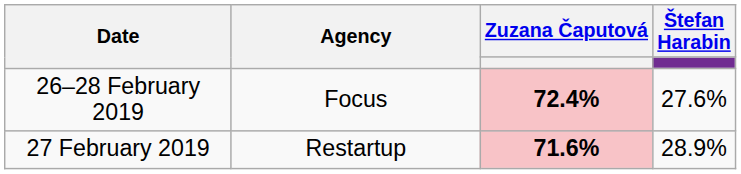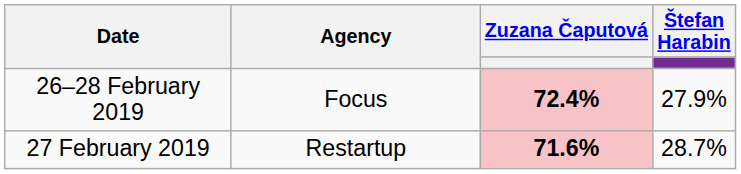26–28 February 2019 | Štefan Harabin: 27.6% -> 27.9%
27 February 2019 | Štefan Harabin: 28.9% -> 28.7%
